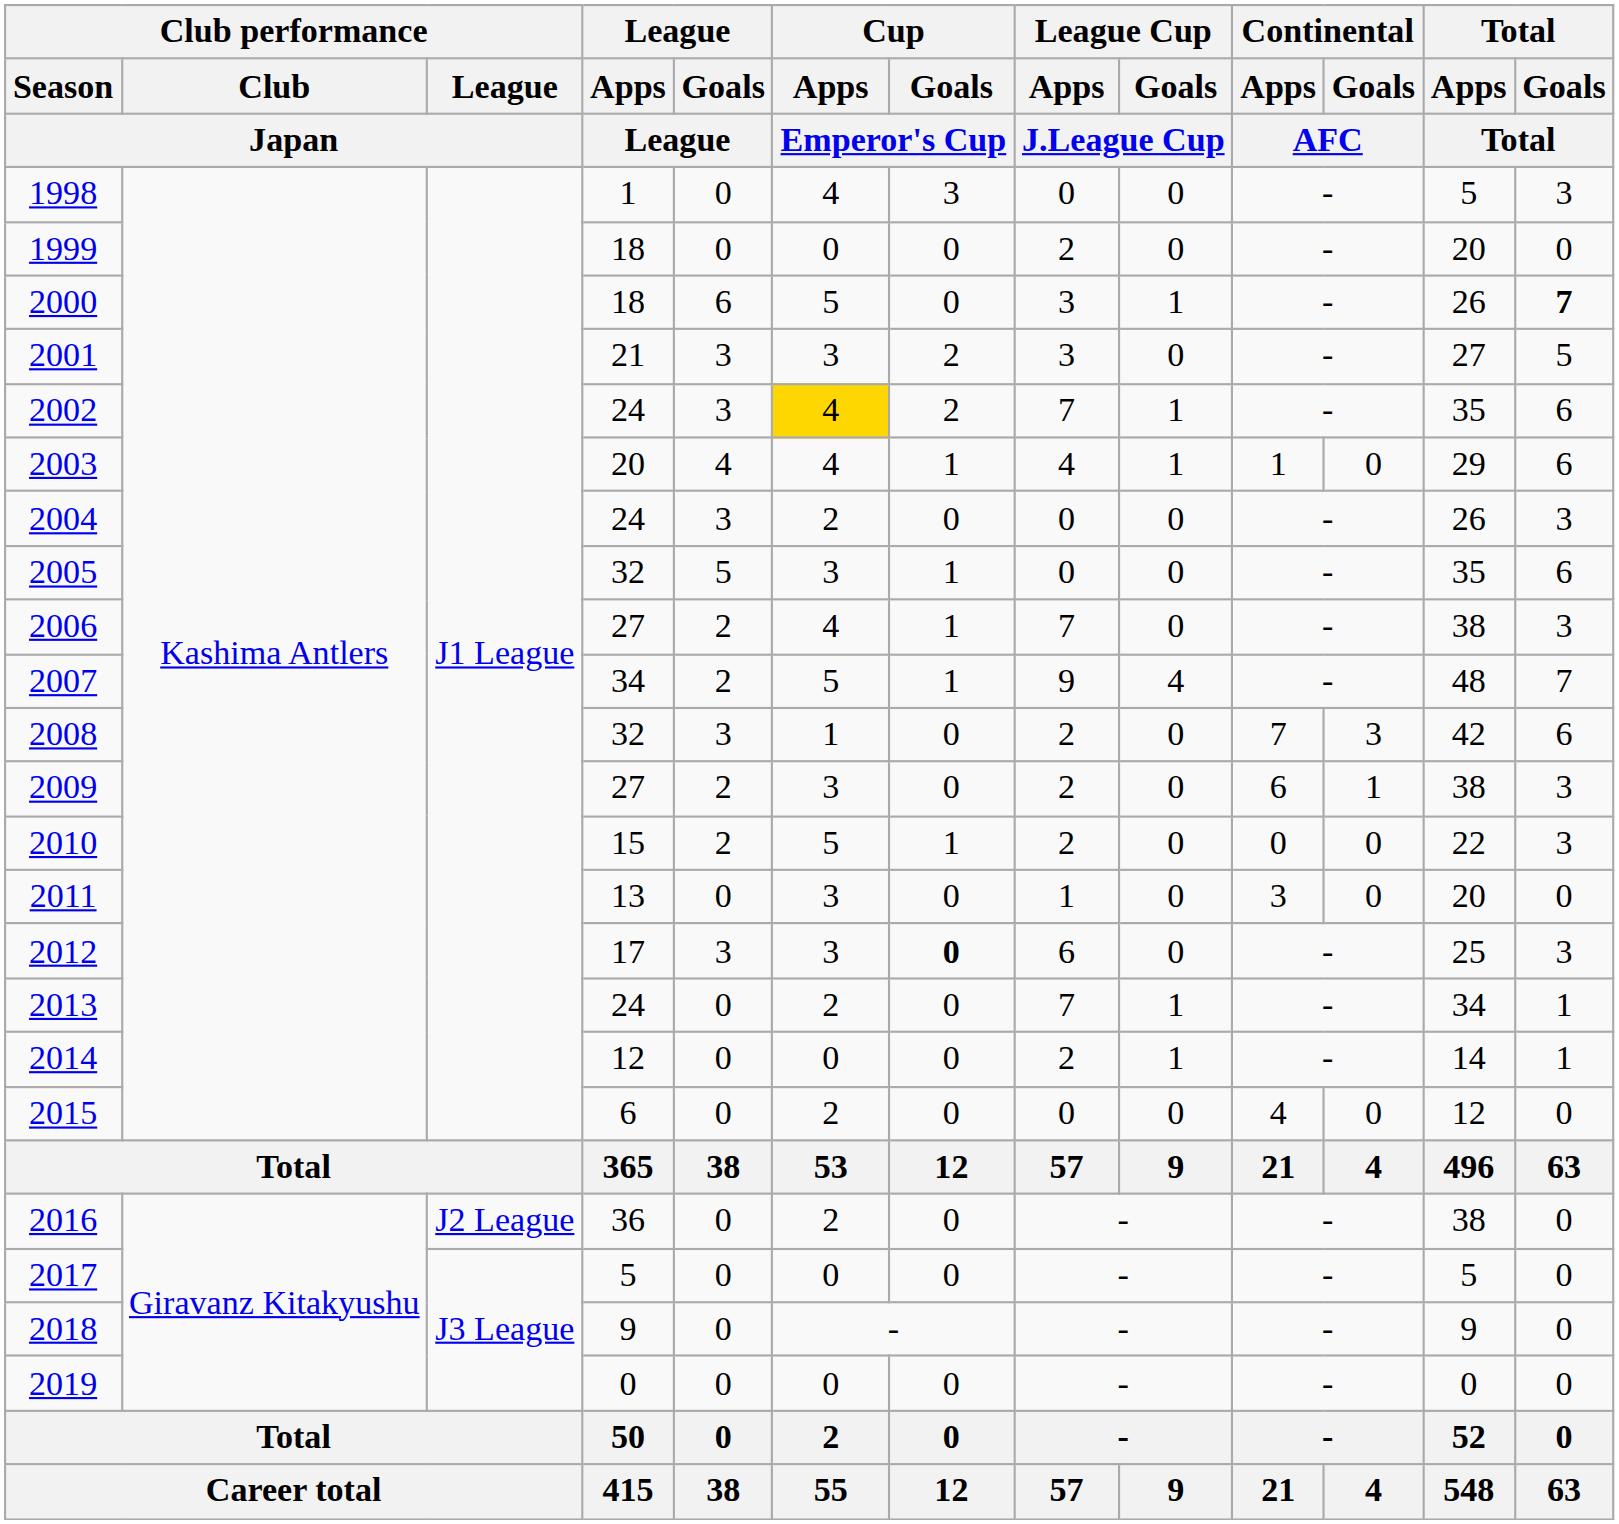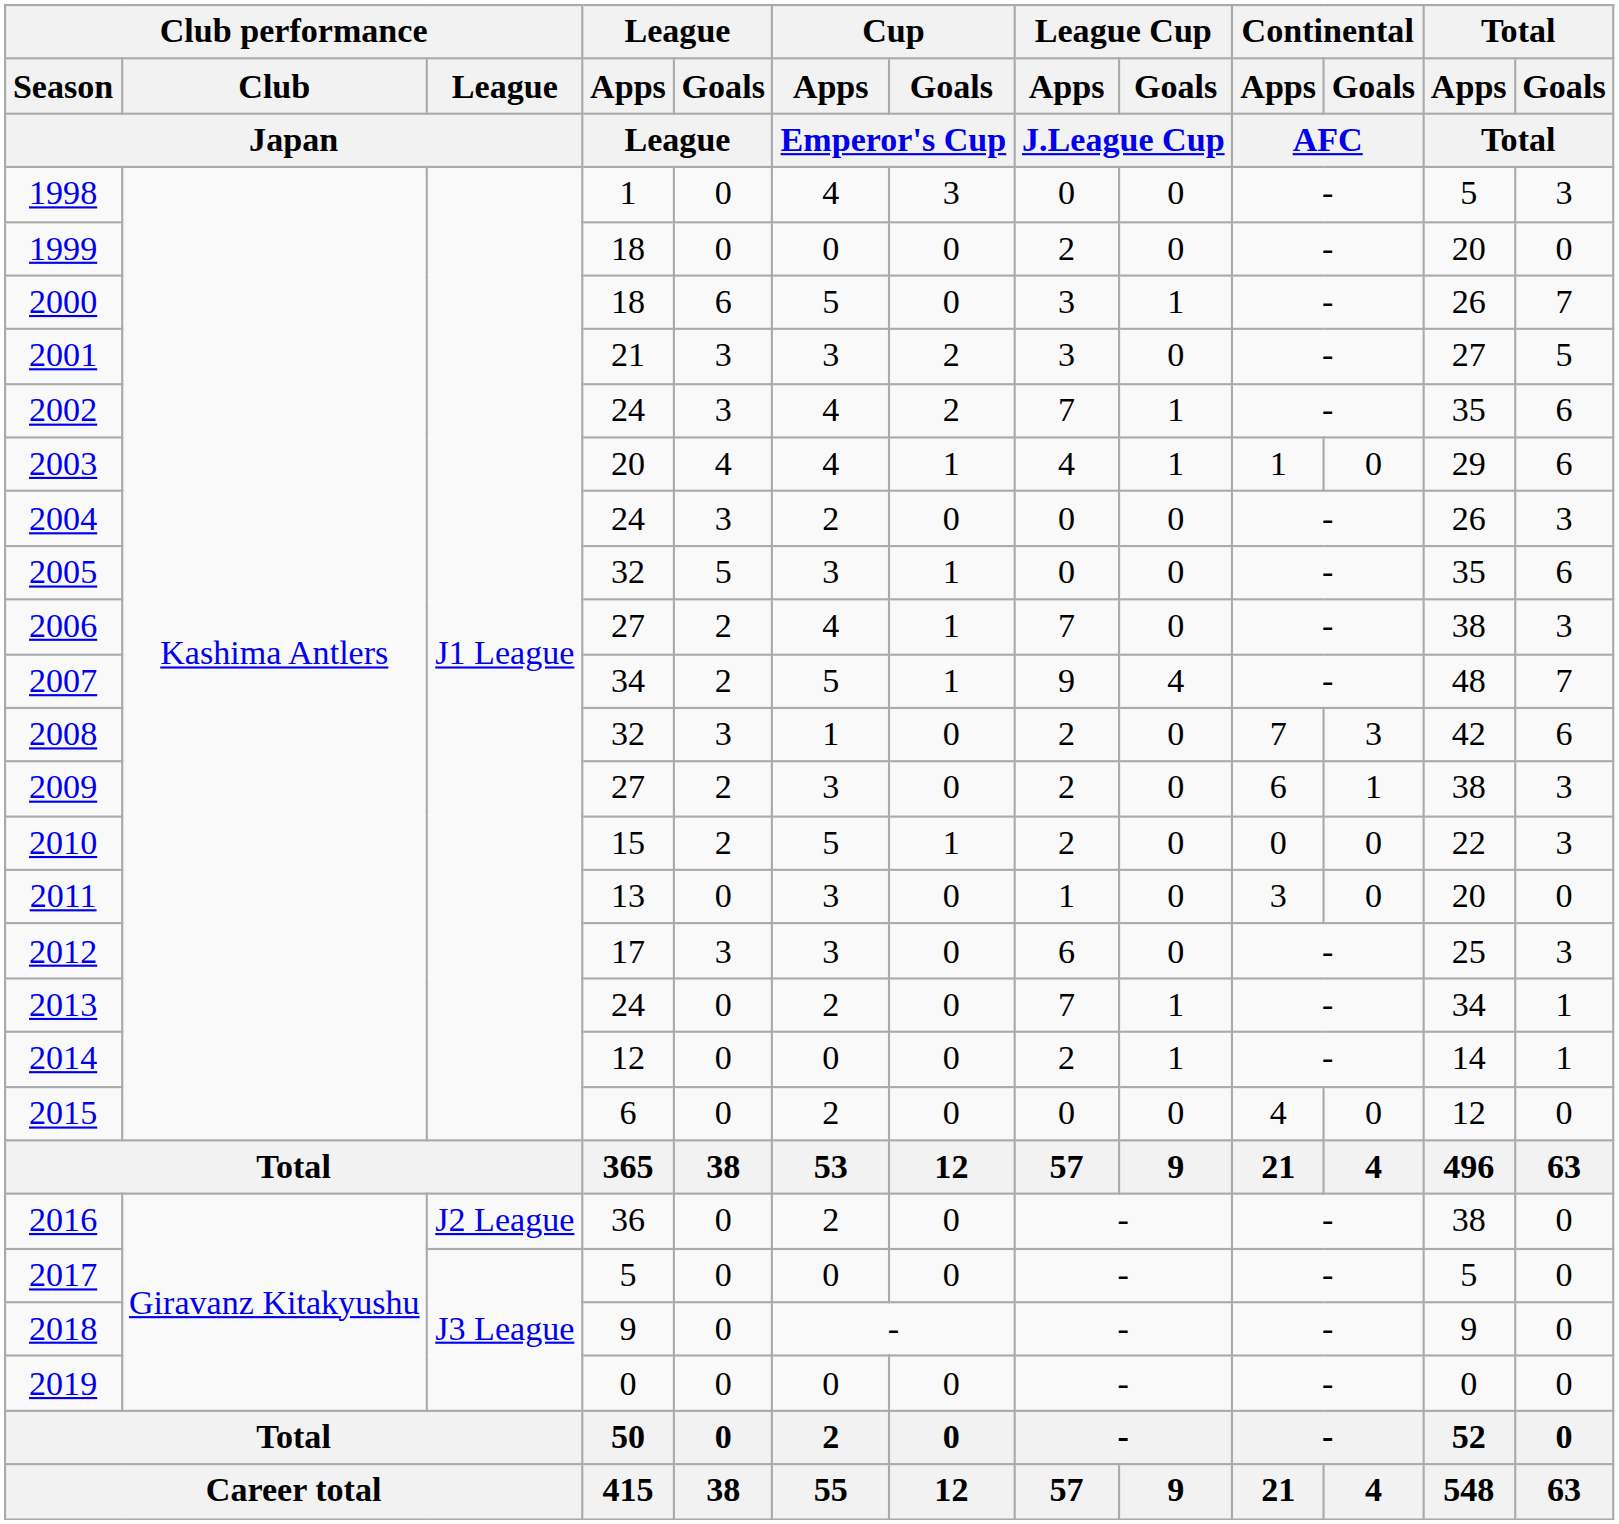2000 | Total / Goals / Total: bold -> normal
2002 | Cup / Apps / Emperor's Cup: gold background -> no background
2012 | Cup / Goals / Emperor's Cup: bold -> normal
